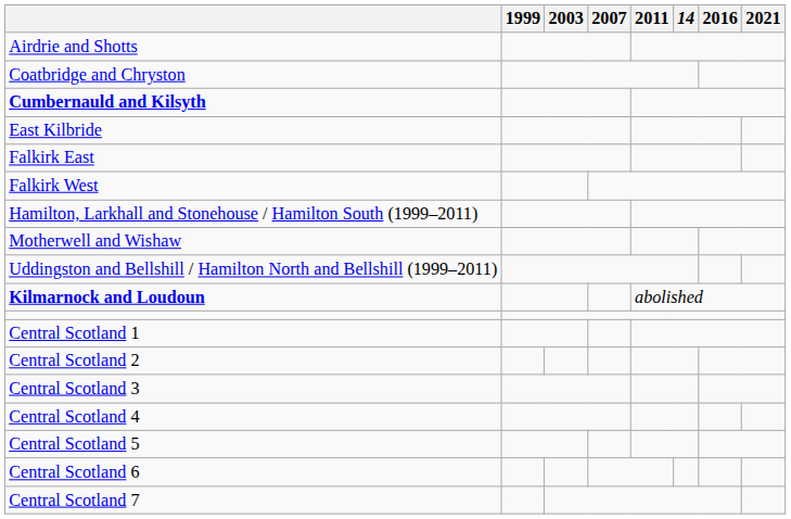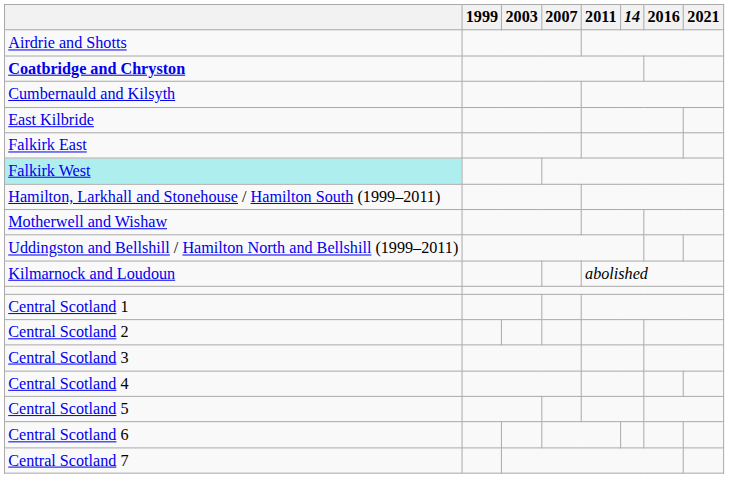Coatbridge and Chryston | column 1: normal -> bold
Cumbernauld and Kilsyth | column 1: bold -> normal
Falkirk West | column 1: no background -> paleturquoise background
Kilmarnock and Loudoun | column 1: bold -> normal
